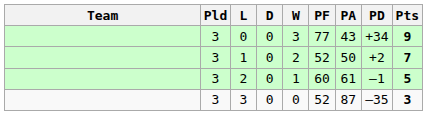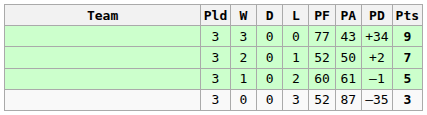columns swapped: W <-> L
